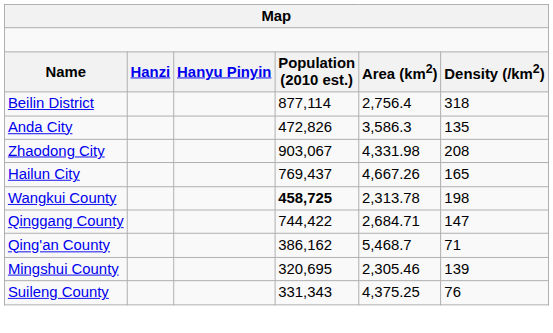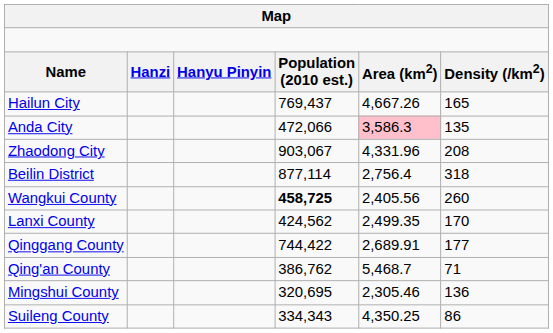rows swapped: Beilin District <-> Hailun City
Anda City | column 4: 472,826 -> 472,066
Anda City | column 5: no background -> pink background
Zhaodong City | column 5: 4,331.98 -> 4,331.96
Wangkui County | column 5: 2,313.78 -> 2,405.56
Wangkui County | column 6: 198 -> 260
+ row: Lanxi County | 424,562 | 2,499.35 | 170
Qinggang County | column 5: 2,684.71 -> 2,689.91
Qinggang County | column 6: 147 -> 177
Qing'an County | column 4: 386,162 -> 386,762
Mingshui County | column 6: 139 -> 136
Suileng County | column 4: 331,343 -> 334,343
Suileng County | column 5: 4,375.25 -> 4,350.25
Suileng County | column 6: 76 -> 86
